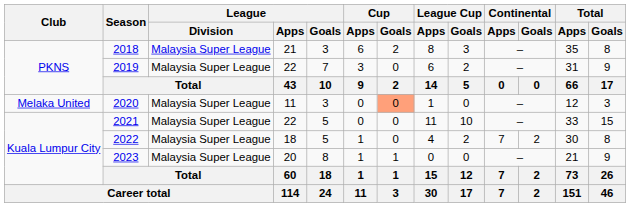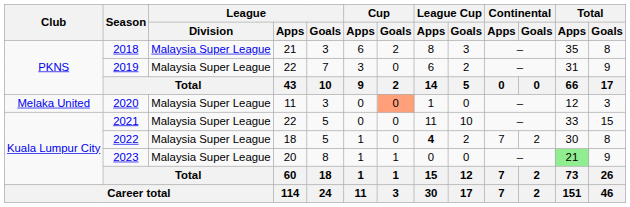2022 | League Cup / Apps: normal -> bold
2023 | Total / Apps: no background -> lightgreen background
